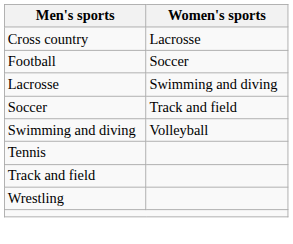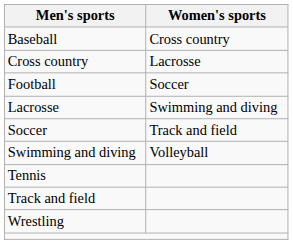+ row: Baseball | Cross country
